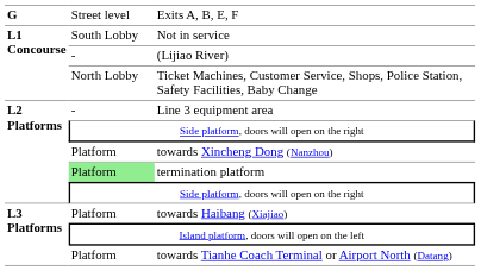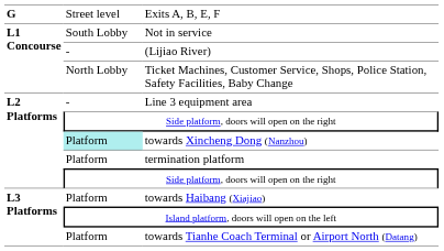towards Xincheng Dong (Nanzhou) | column 2: no background -> paleturquoise background
termination platform | column 2: lightgreen background -> no background
